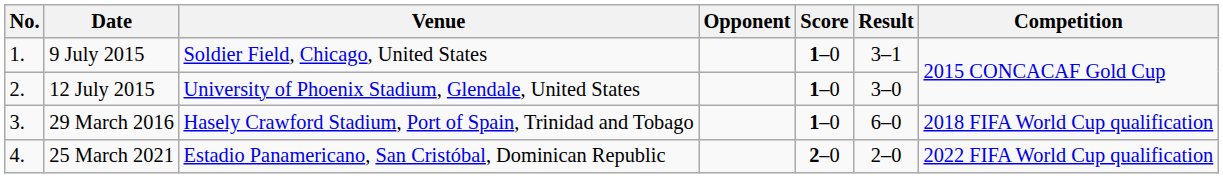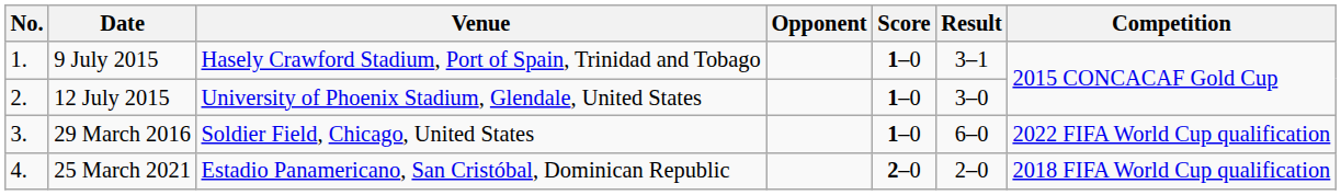9 July 2015 | Venue: Soldier Field, Chicago, United States -> Hasely Crawford Stadium, Port of Spain, Trinidad and Tobago
29 March 2016 | Venue: Hasely Crawford Stadium, Port of Spain, Trinidad and Tobago -> Soldier Field, Chicago, United States
29 March 2016 | Competition: 2018 FIFA World Cup qualification -> 2022 FIFA World Cup qualification
25 March 2021 | Competition: 2022 FIFA World Cup qualification -> 2018 FIFA World Cup qualification
